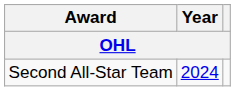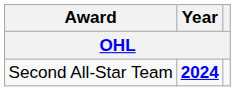row 3 | Year: normal -> bold
